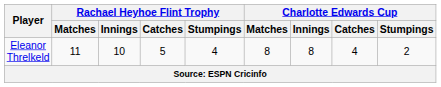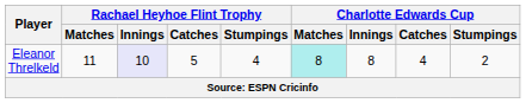Eleanor Threlkeld | Rachael Heyhoe Flint Trophy / Innings: no background -> lavender background
Eleanor Threlkeld | Charlotte Edwards Cup / Matches: no background -> paleturquoise background
